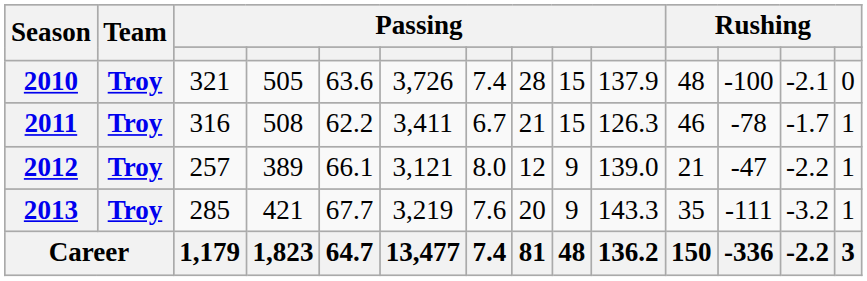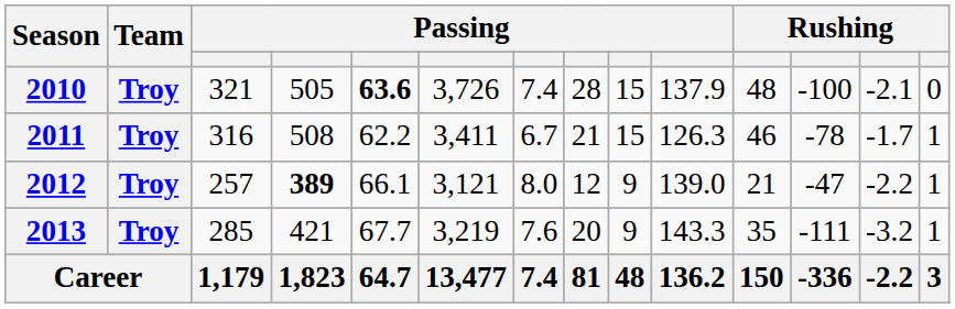2010 | column 5: normal -> bold
2012 | column 4: normal -> bold
